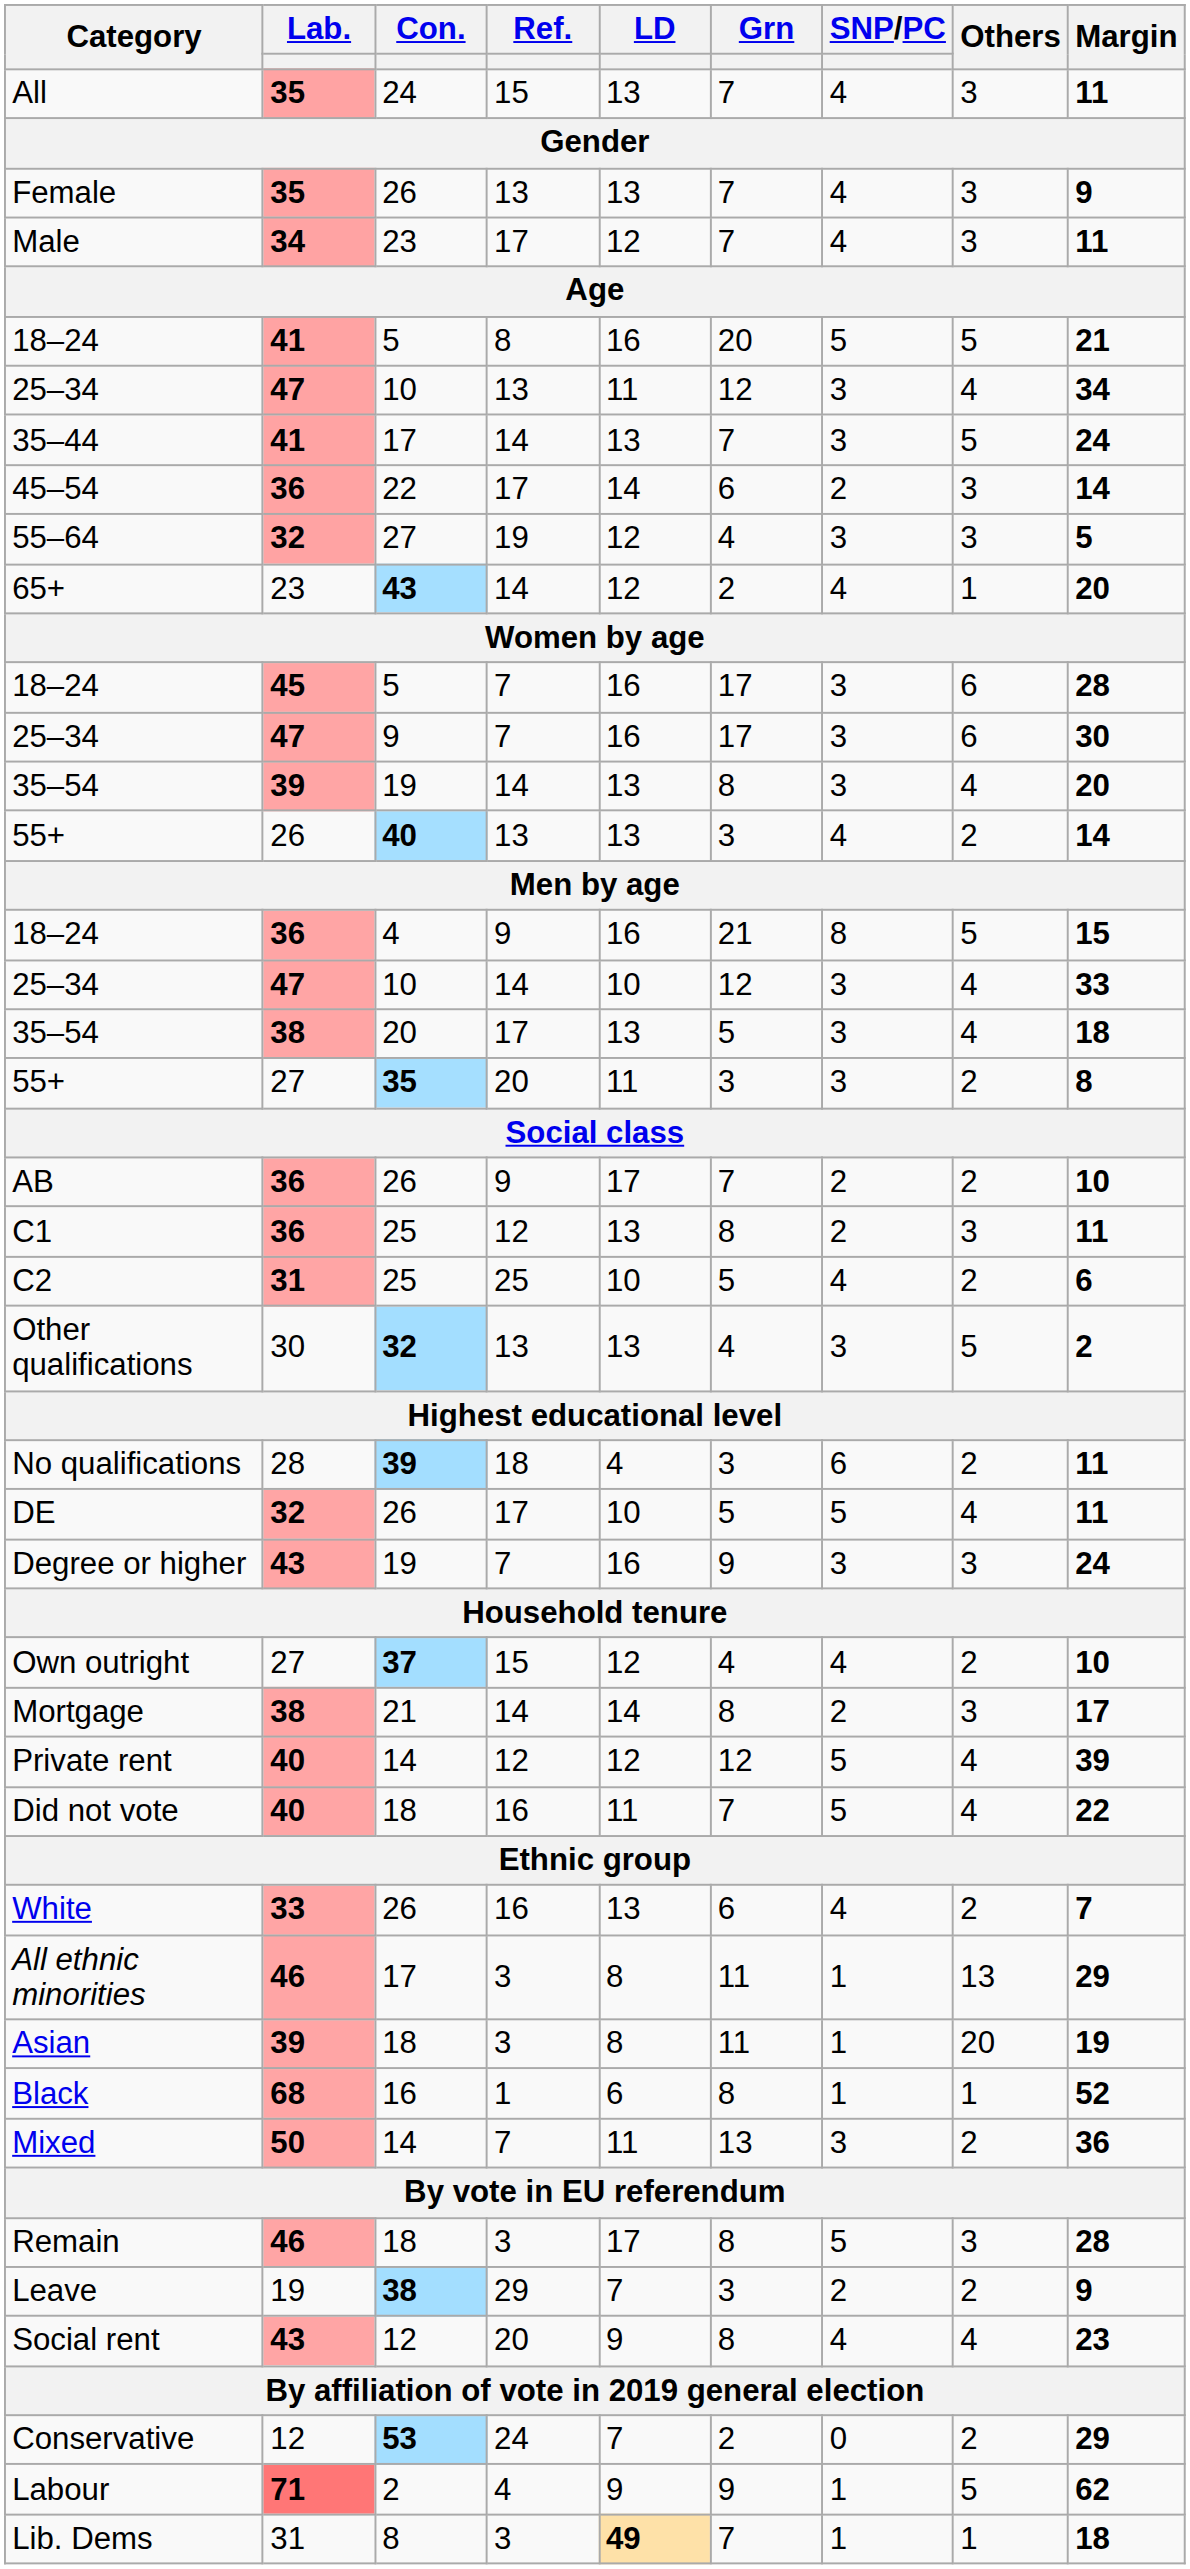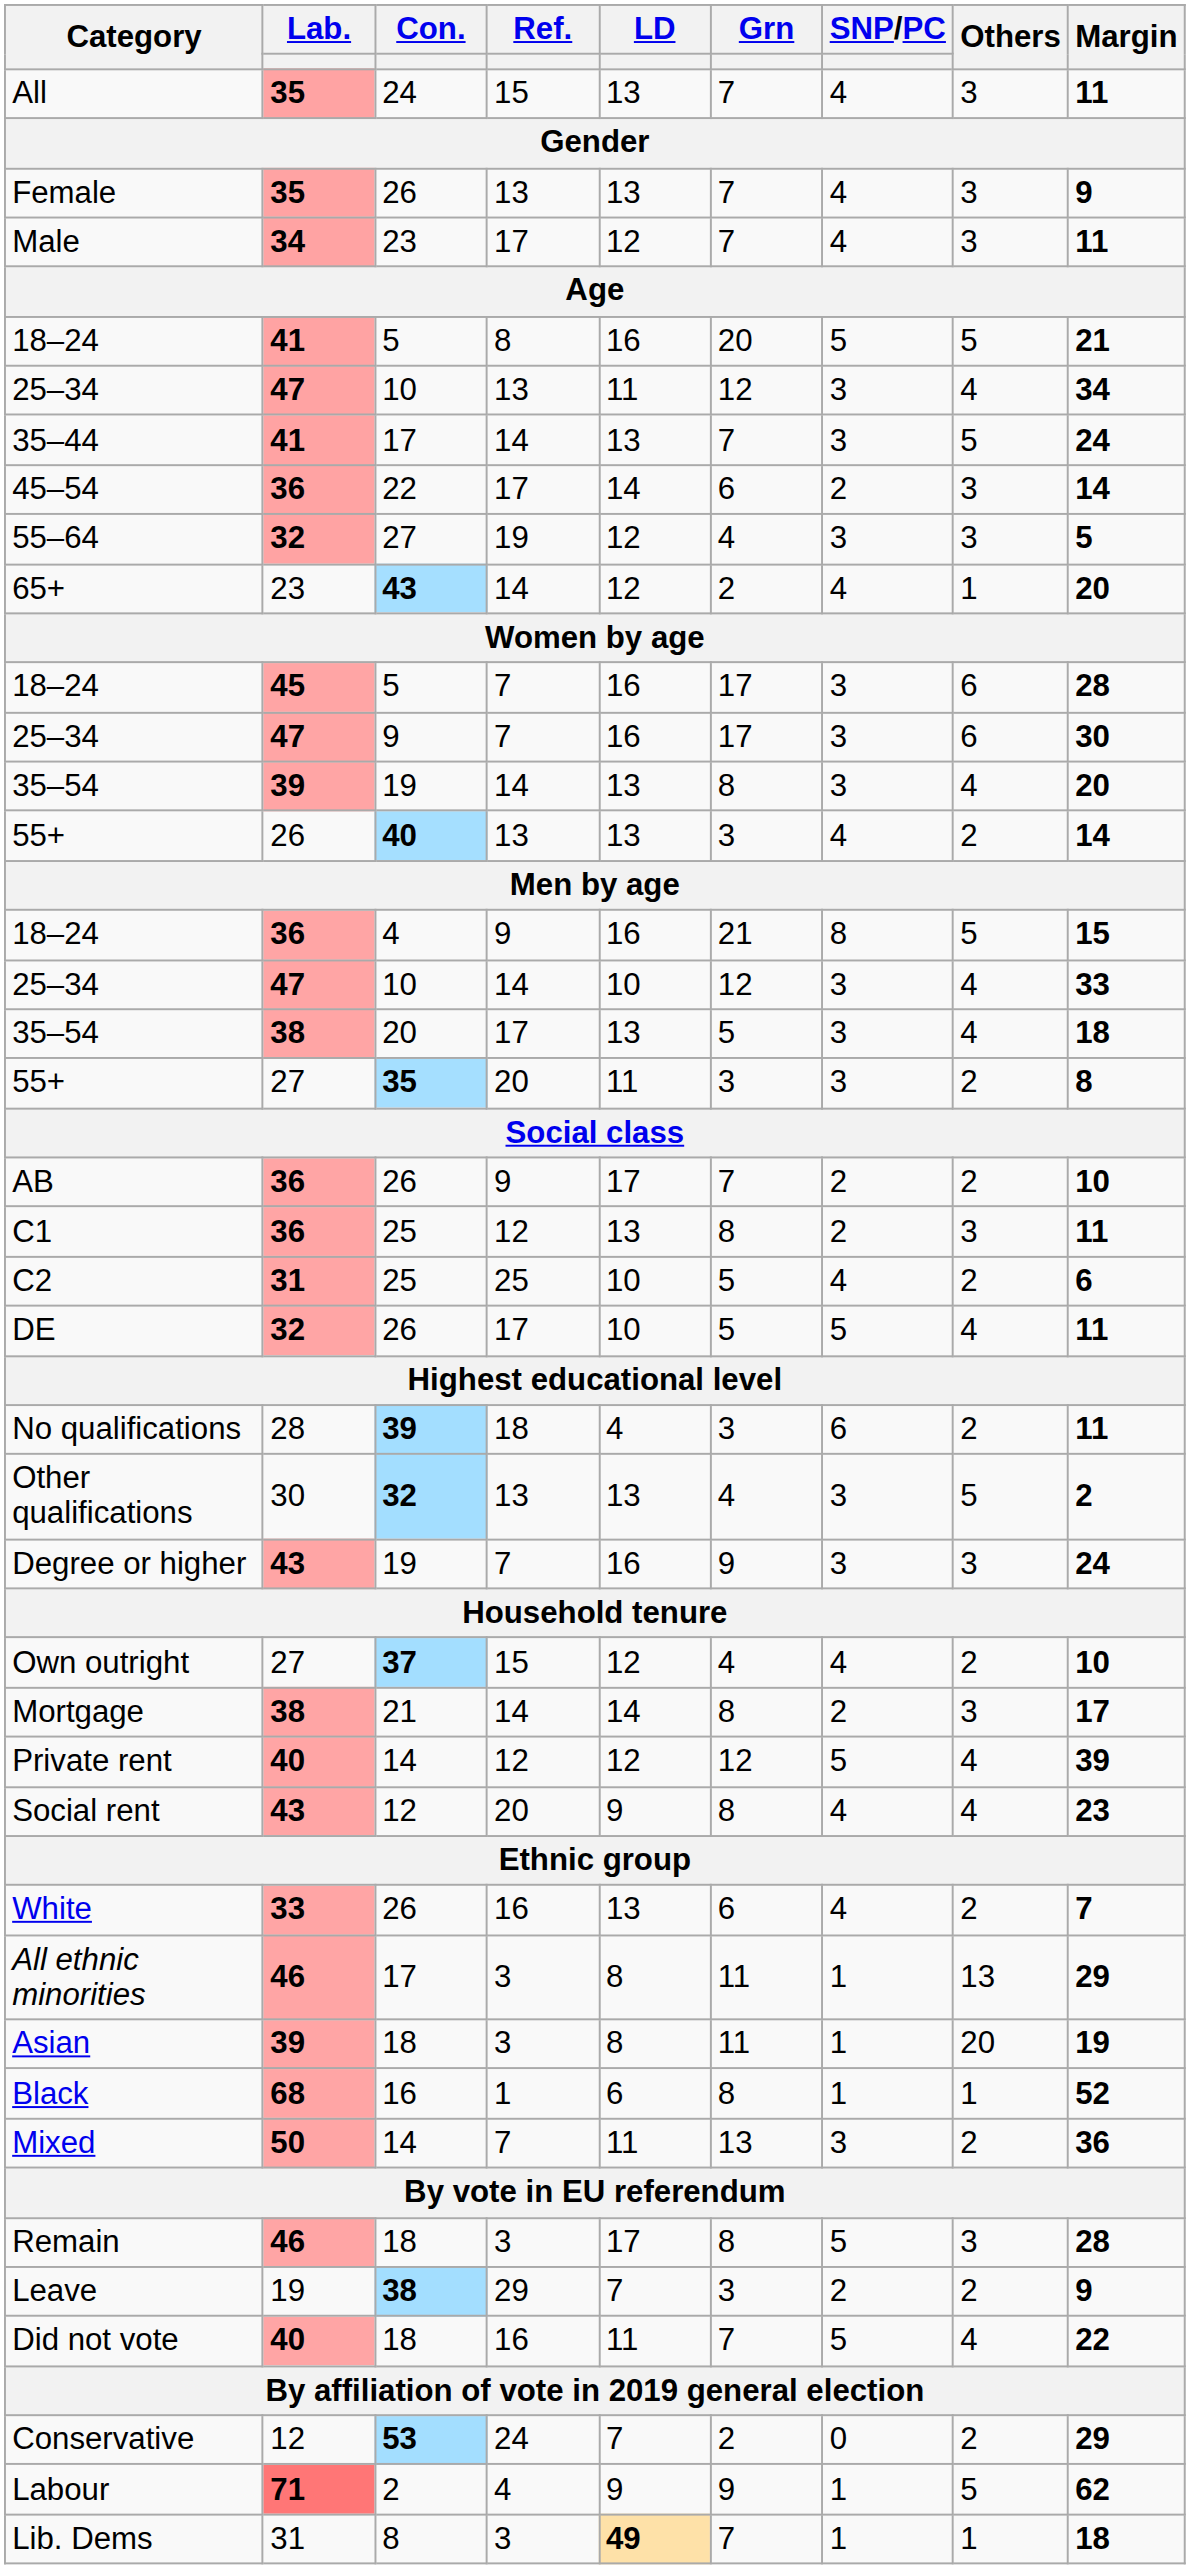rows swapped: DE <-> Other qualifications
rows swapped: Social rent <-> Did not vote
